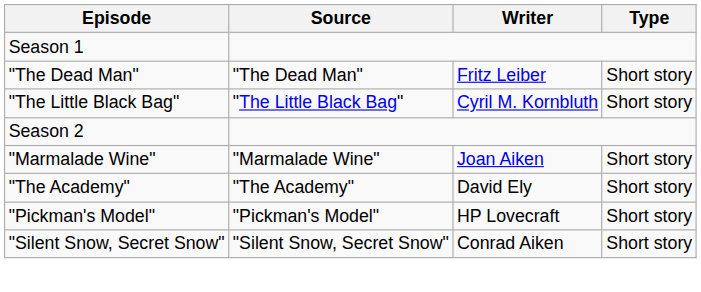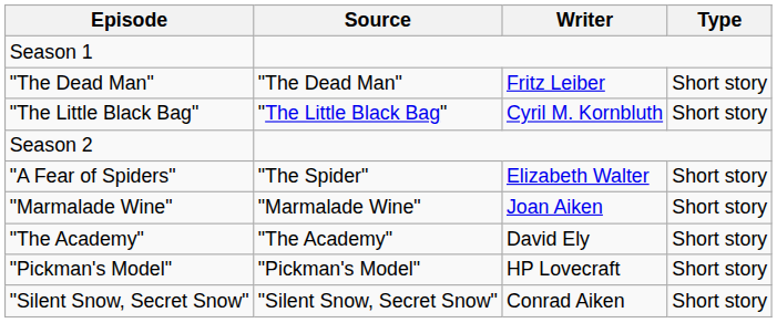+ row: "A Fear of Spiders" | "The Spider" | Elizabeth Walter | Short story
